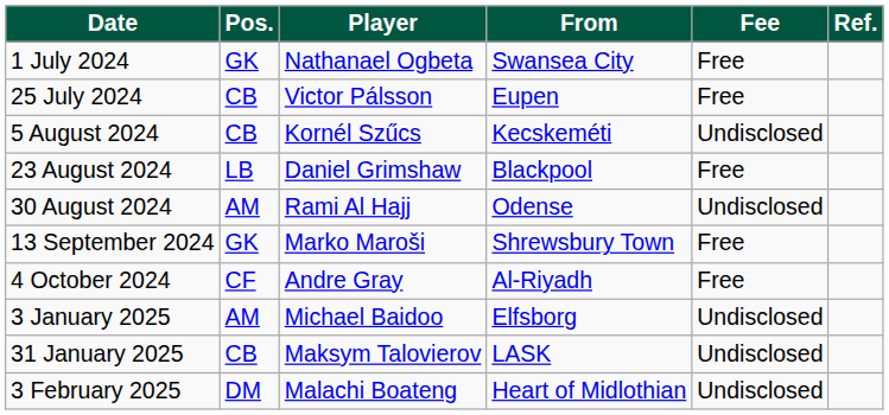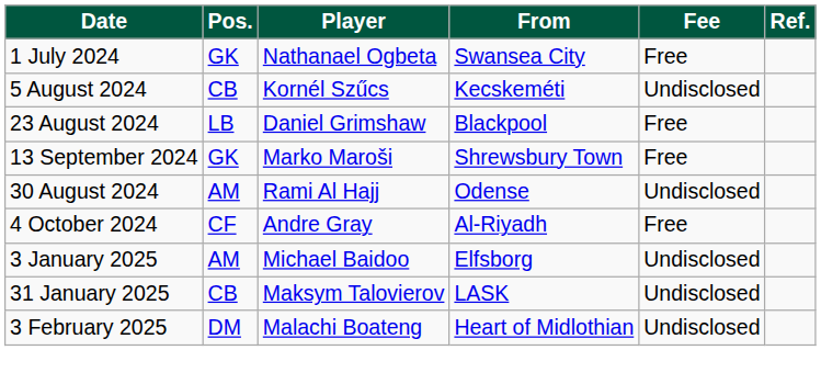- row: 25 July 2024 | CB | Victor Pálsson | Eupen | Free
rows swapped: 30 August 2024 <-> 13 September 2024
